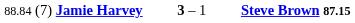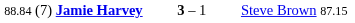88.84 (7) Jamie Harvey | column 3: bold -> normal
